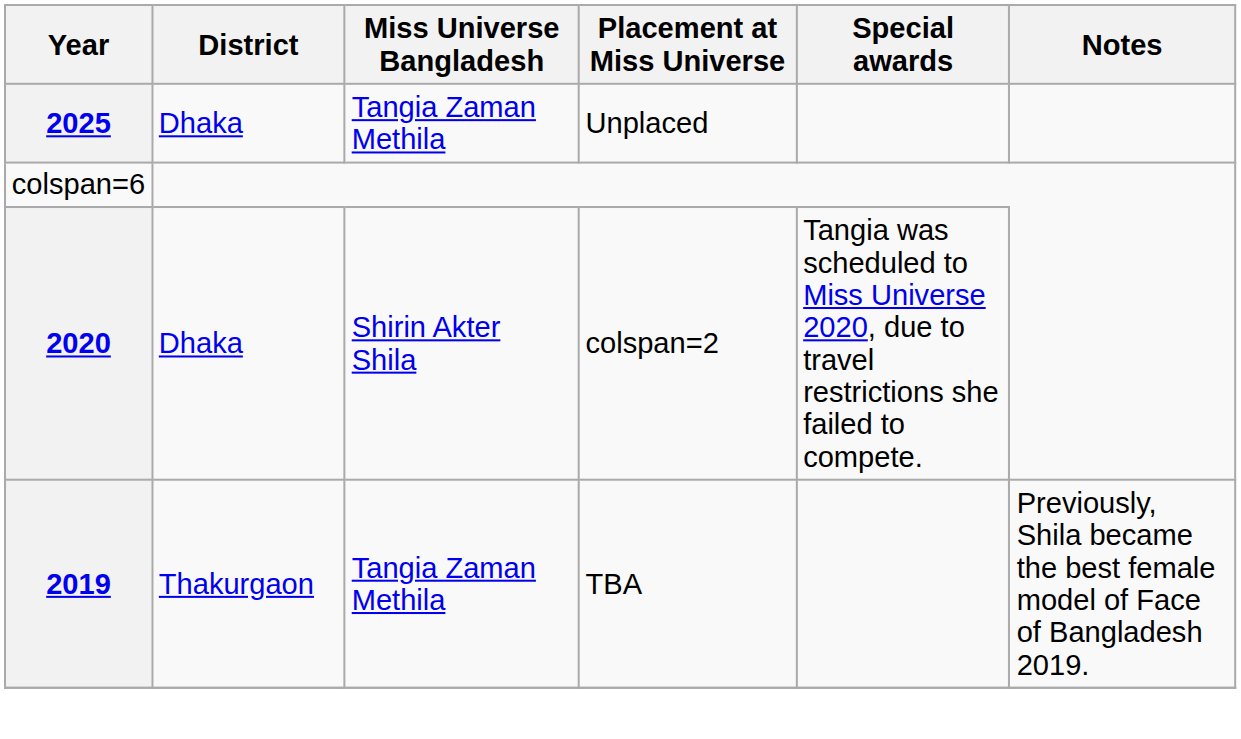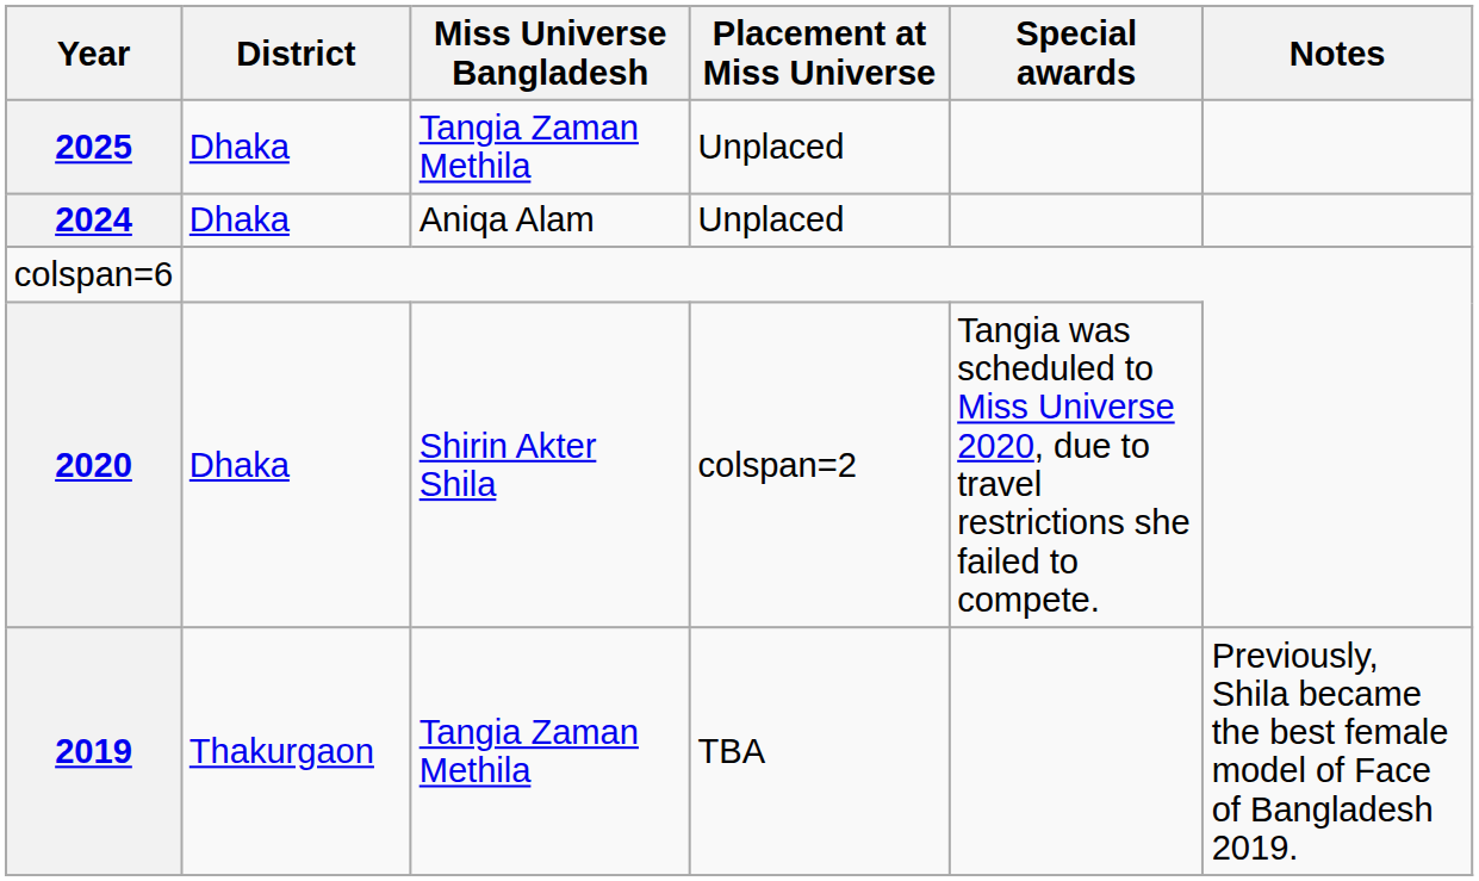+ row: 2024 | Dhaka | Aniqa Alam | Unplaced
